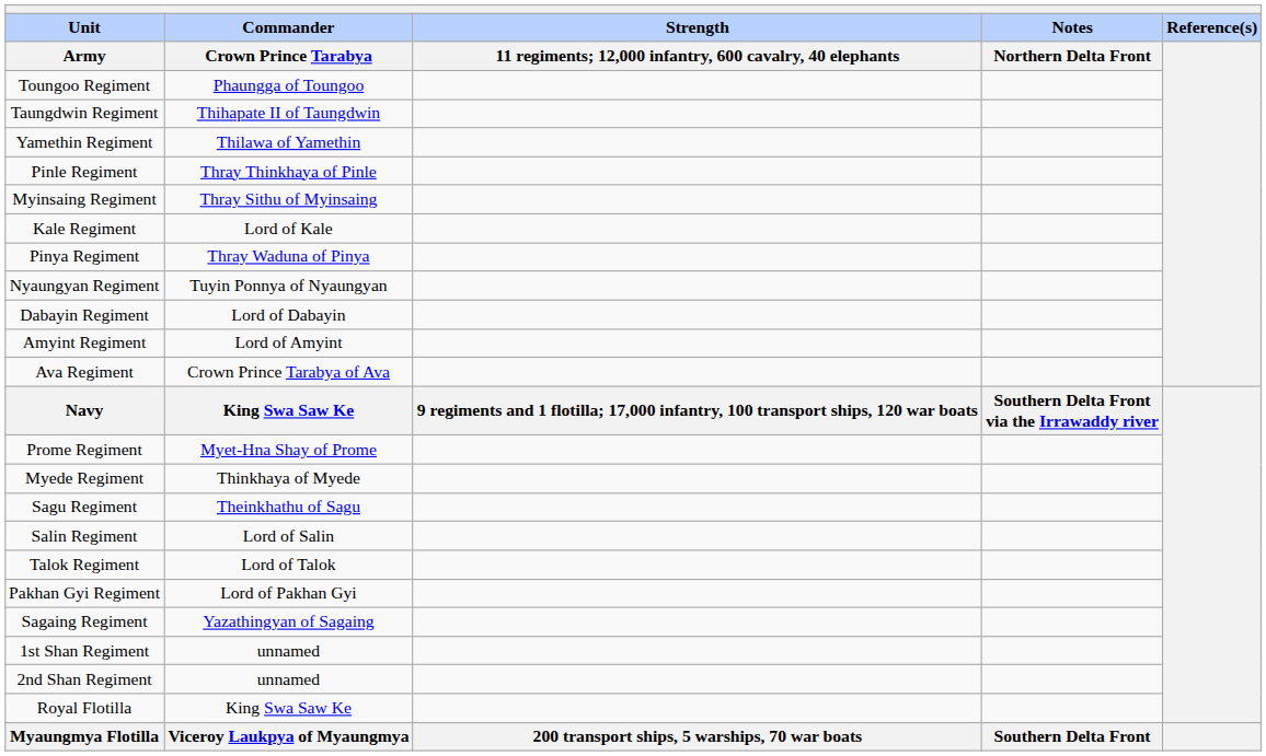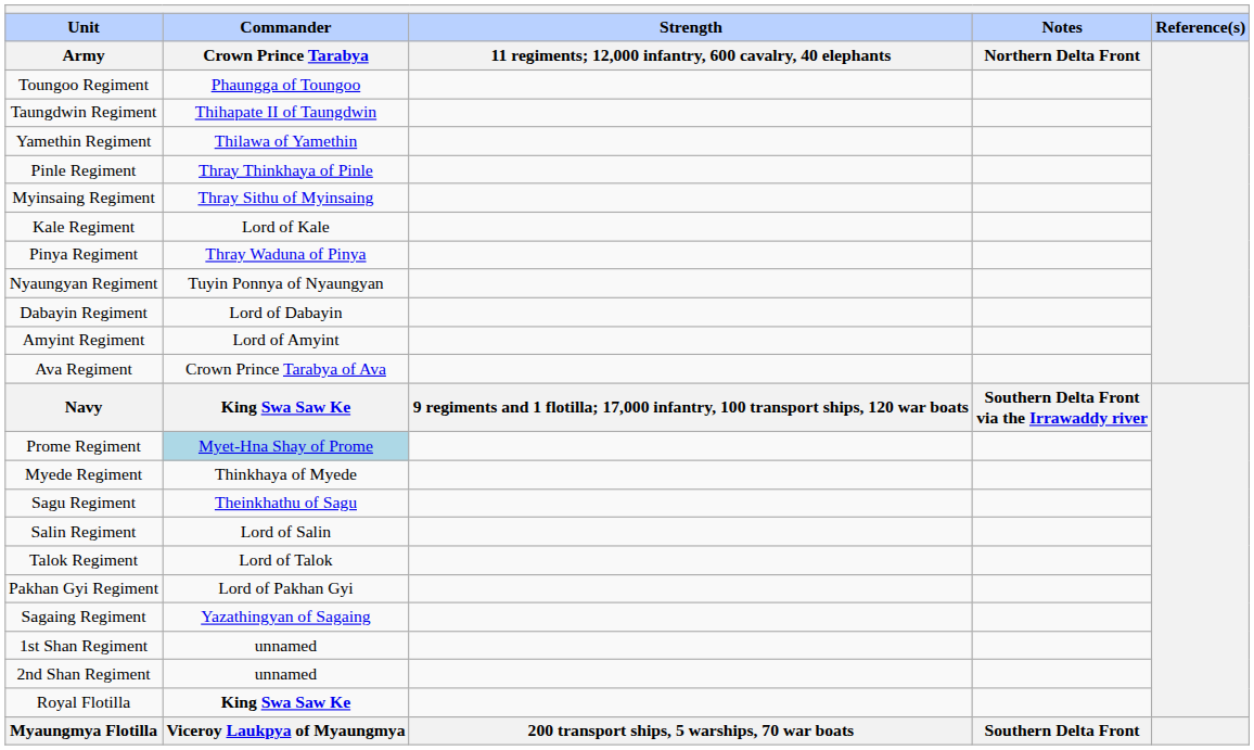Prome Regiment | Commander / Crown Prince Tarabya: no background -> lightblue background
Royal Flotilla | Commander / Crown Prince Tarabya: normal -> bold
